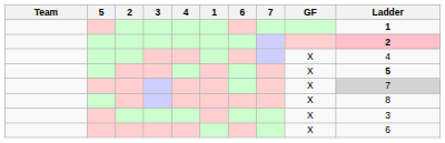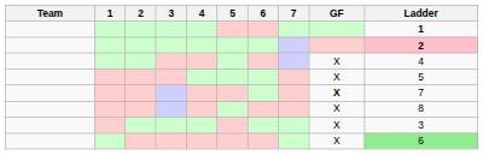columns swapped: 1 <-> 5
row 5 | Ladder: bold -> normal
row 6 | GF: normal -> bold
row 6 | Ladder: lightgrey background -> no background
row 9 | Ladder: no background -> lightgreen background
